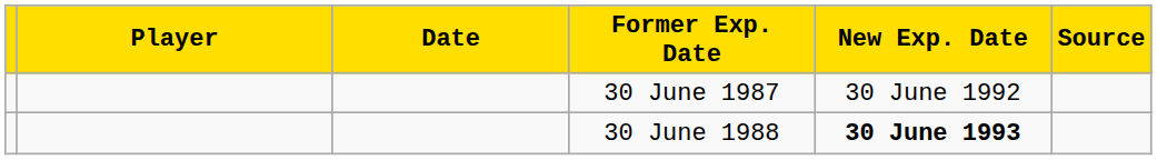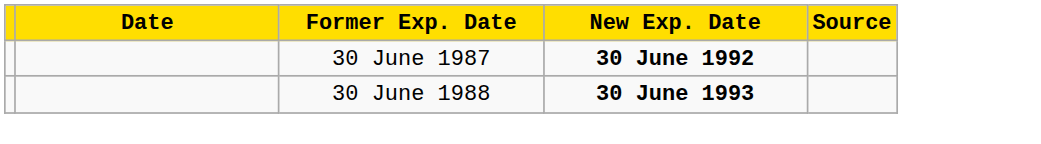- column: Player
30 June 1987 | New Exp. Date: normal -> bold
